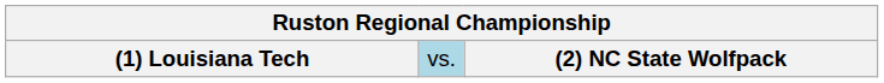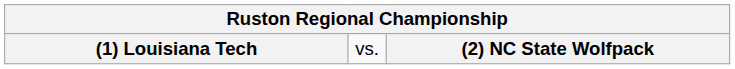(1) Louisiana Tech | column 2: lightblue background -> no background
